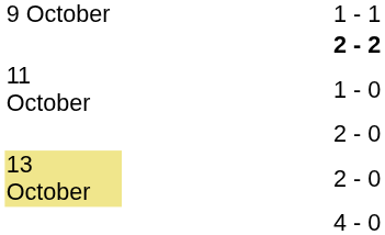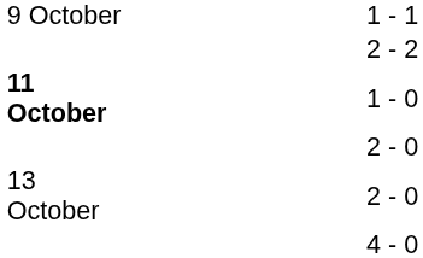2 - 2 | column 2: bold -> normal
1 - 0 | column 1: normal -> bold
13 October / 2 - 0 | column 1: khaki background -> no background
